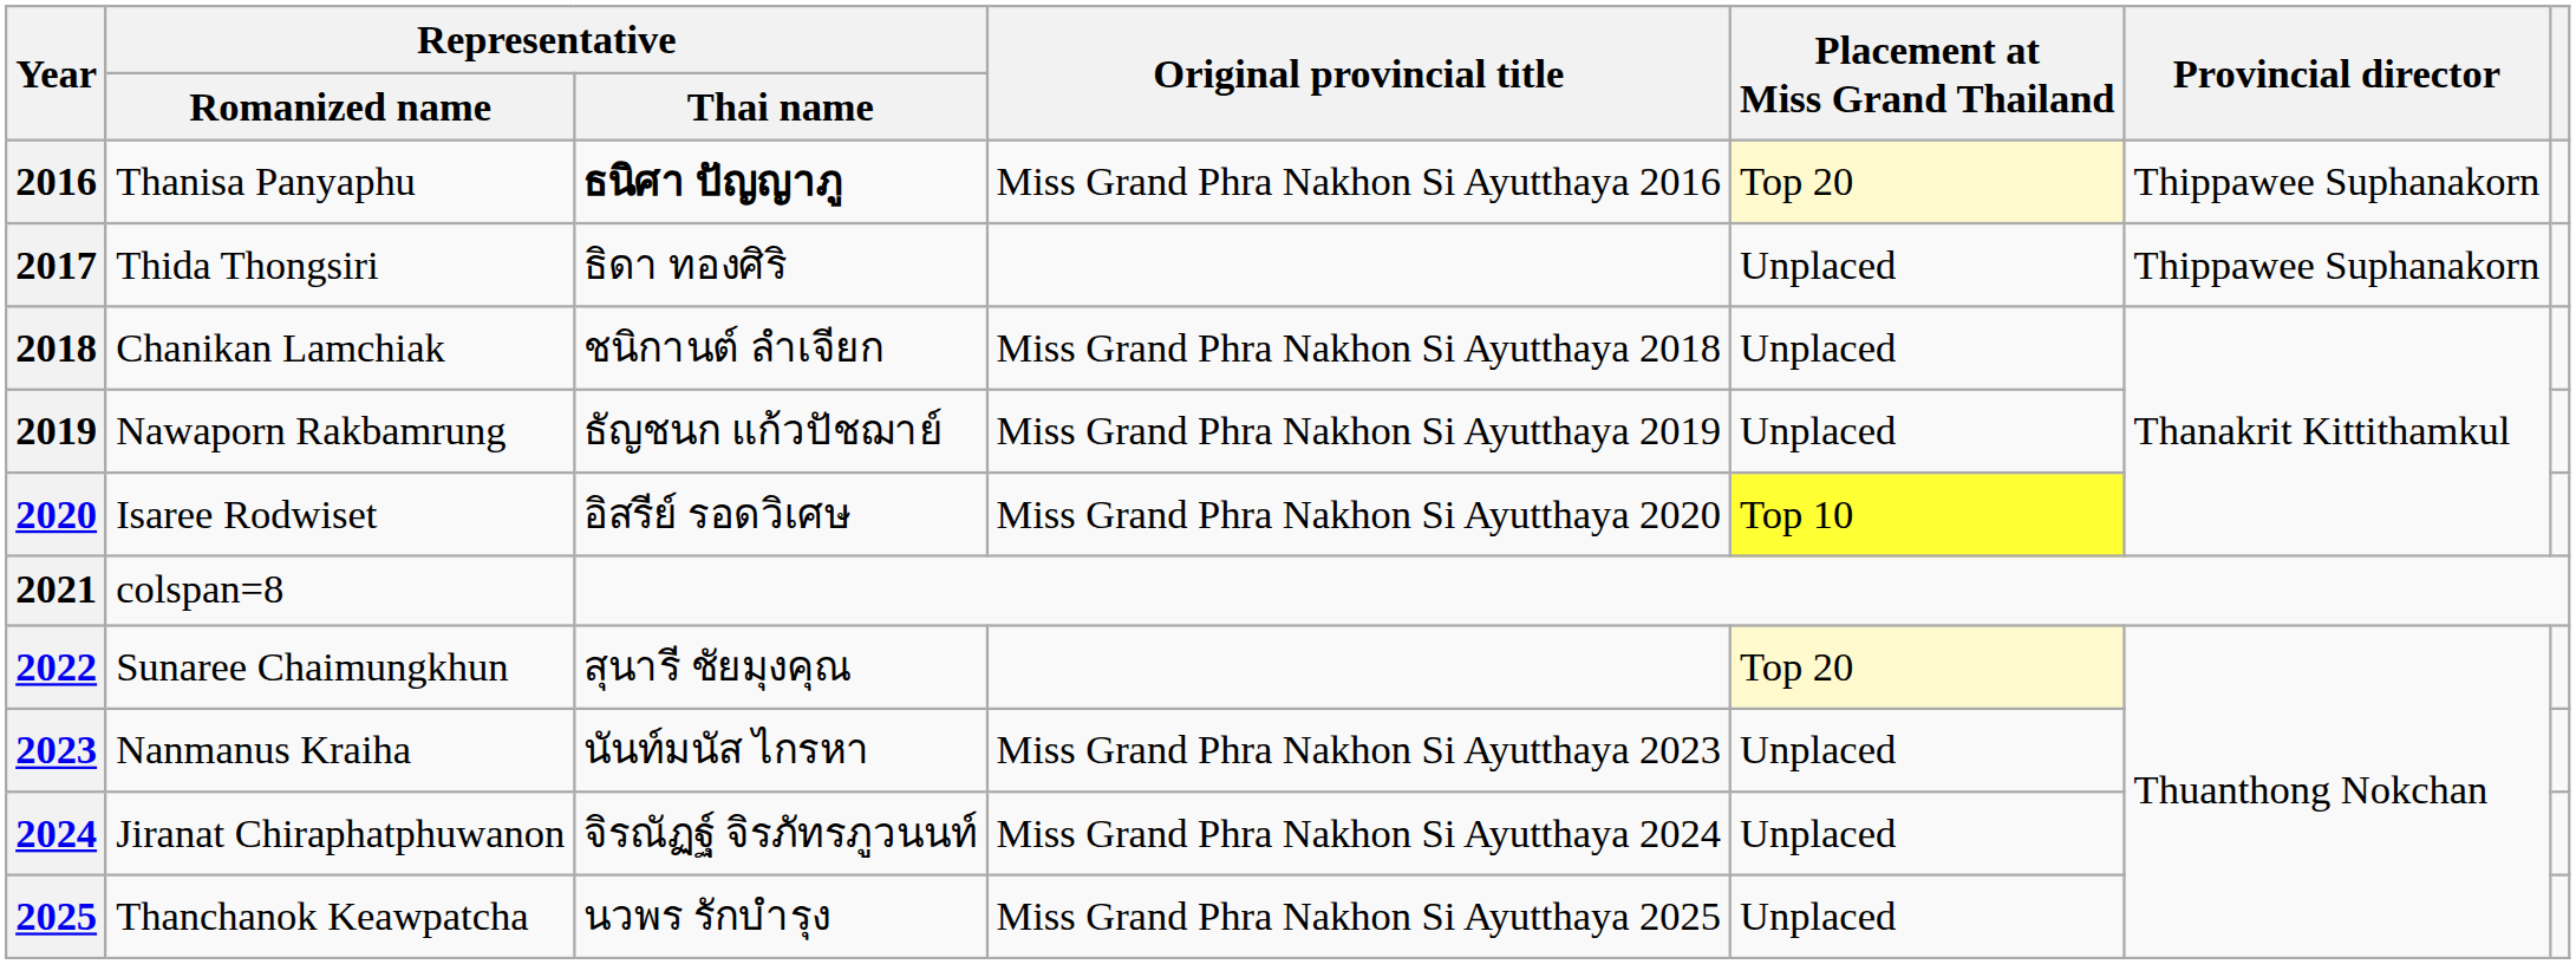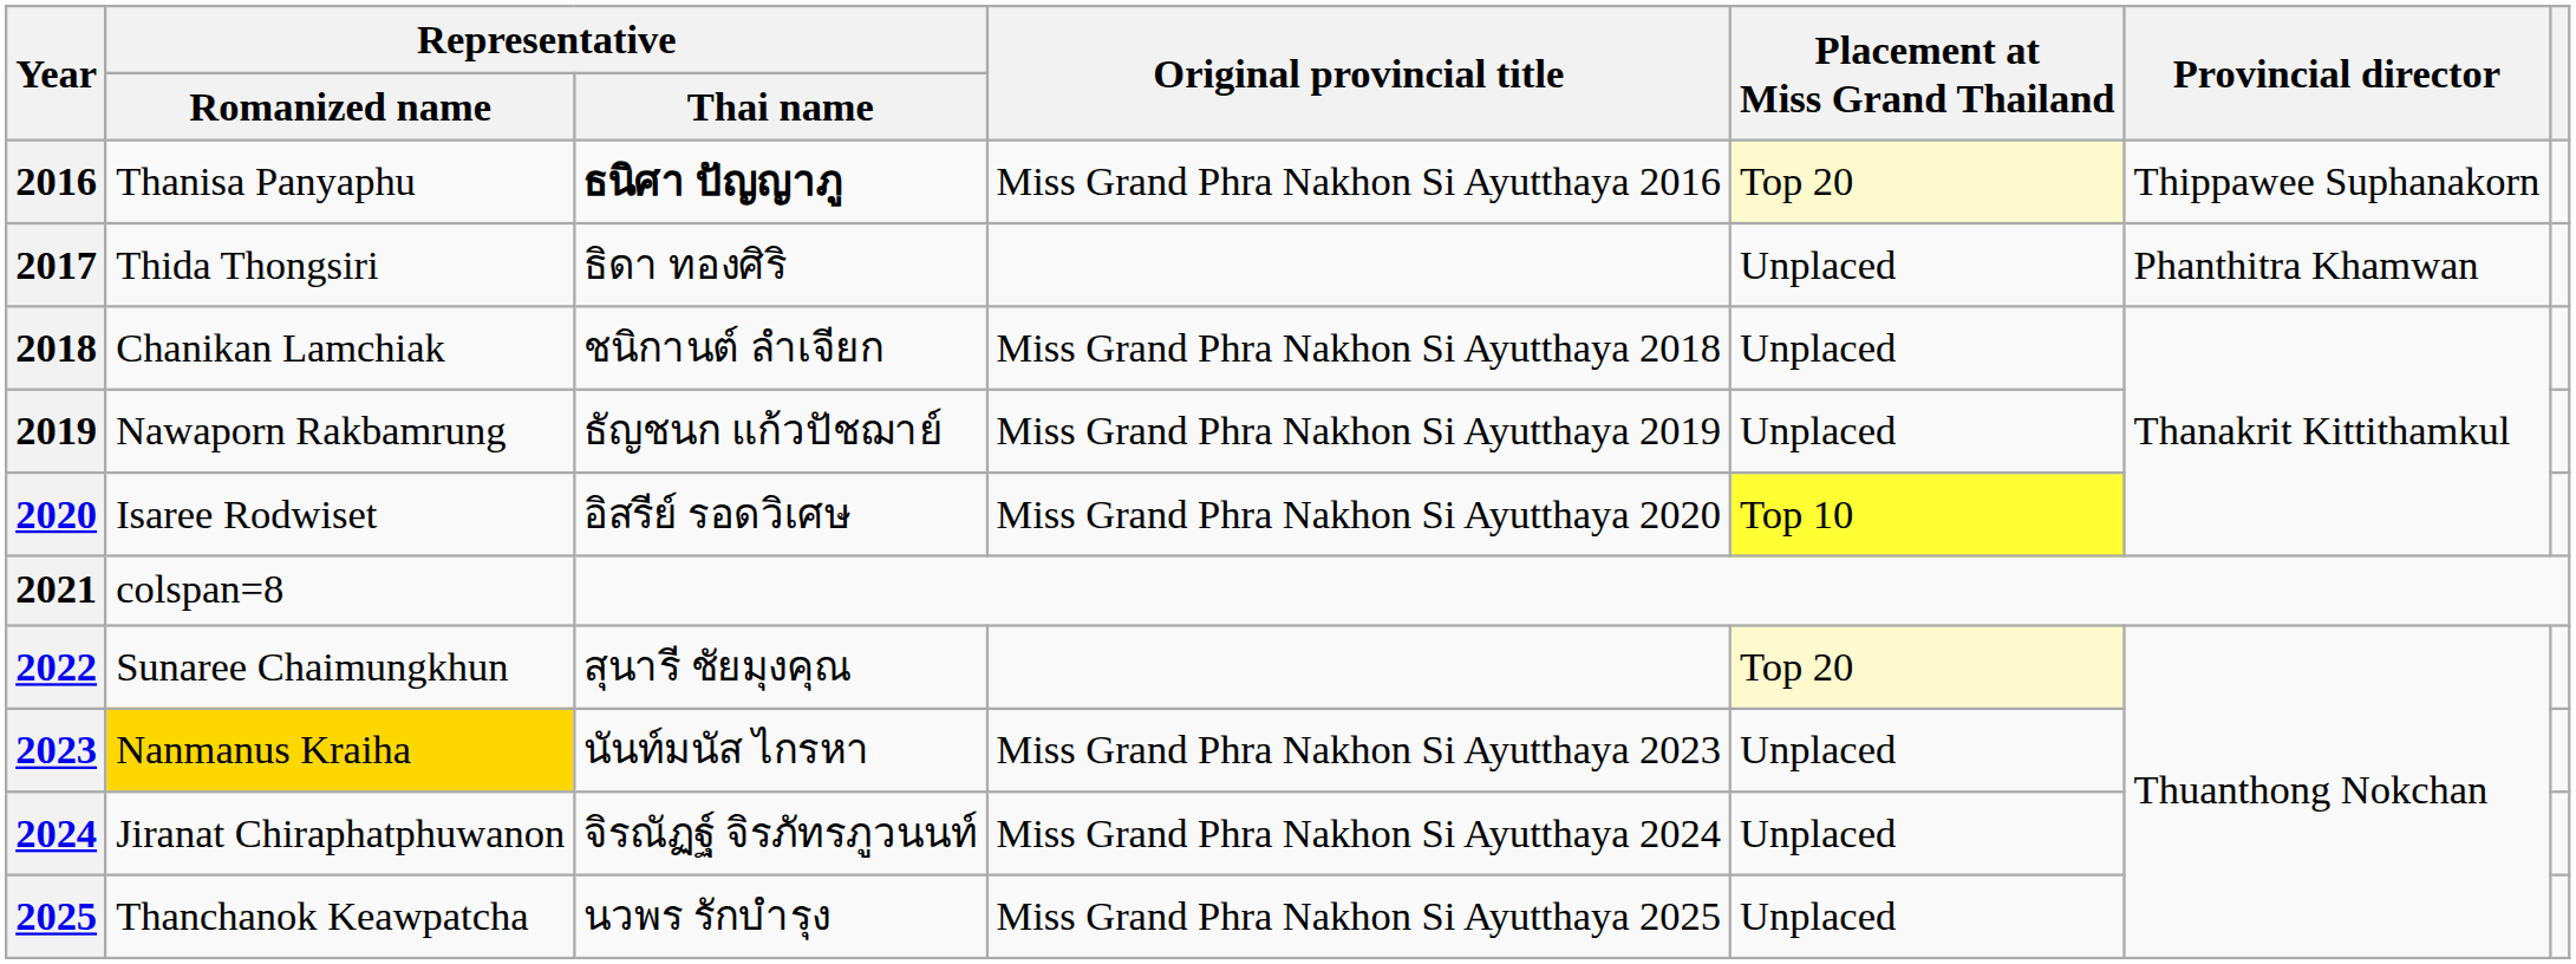2017 | Provincial director: Thippawee Suphanakorn -> Phanthitra Khamwan
2023 | Representative / Romanized name: no background -> gold background
